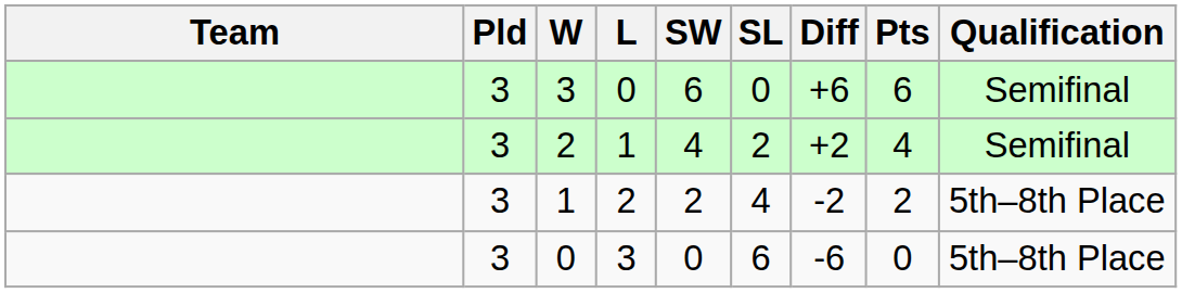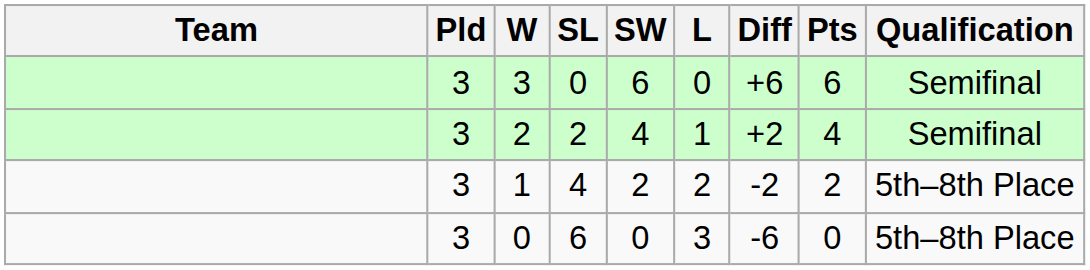columns swapped: L <-> SL
